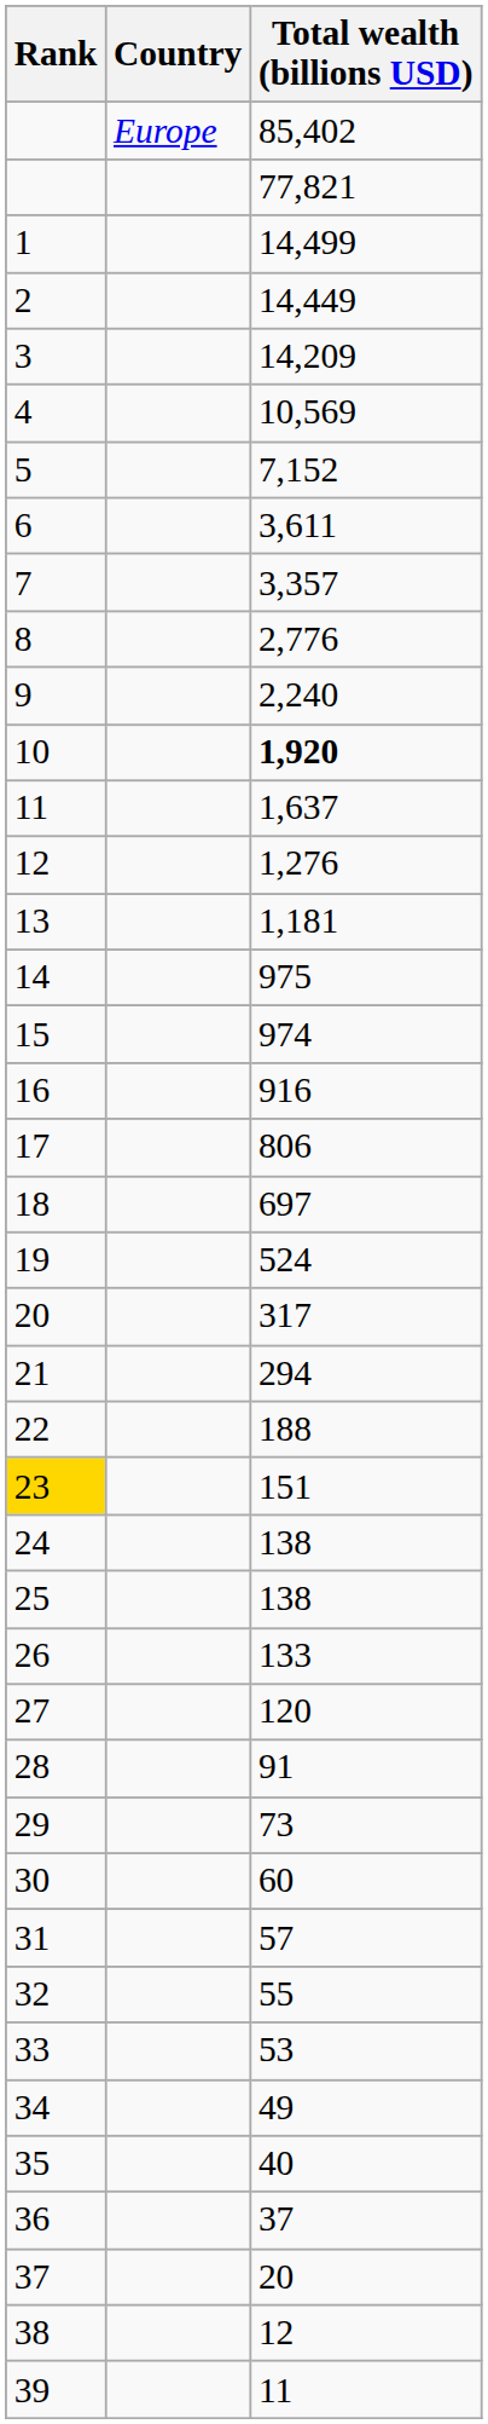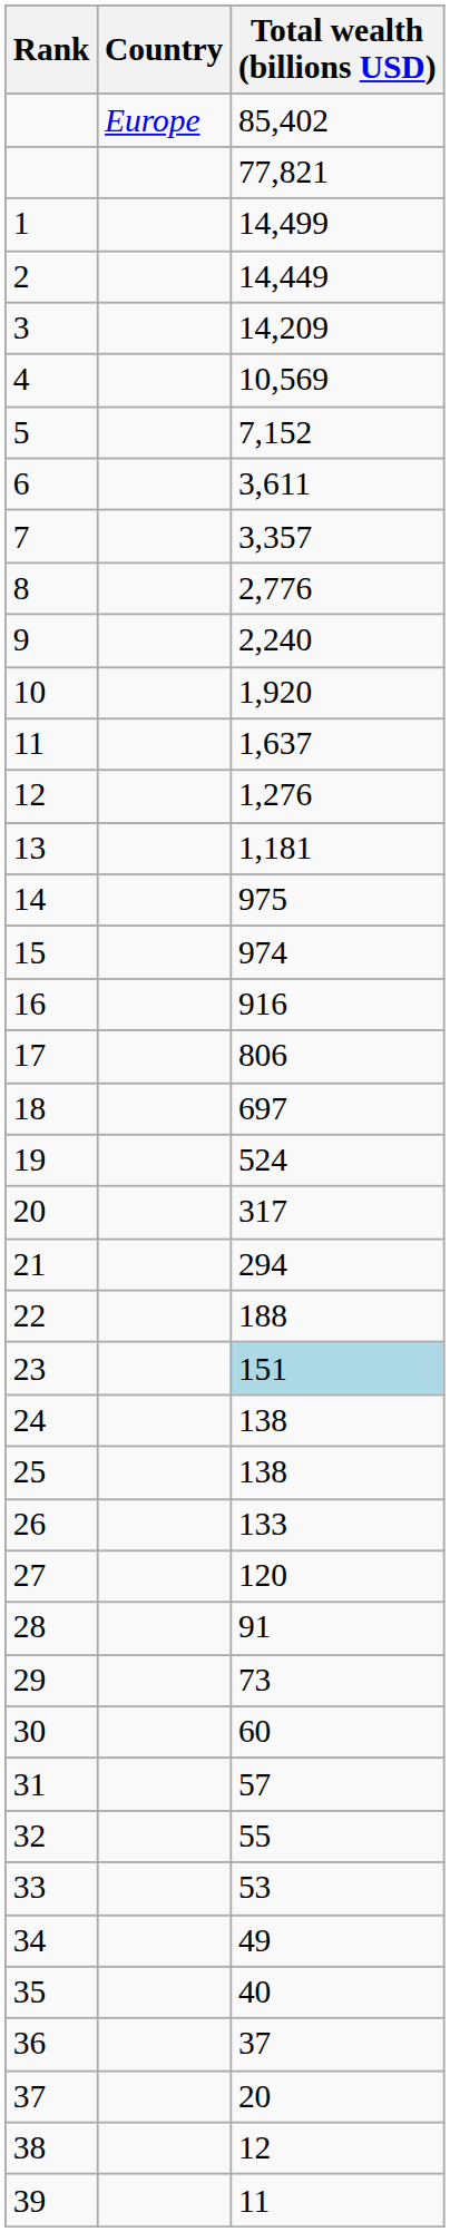10 | Total wealth (billions USD): bold -> normal
23 | Rank: gold background -> no background
23 | Total wealth (billions USD): no background -> lightblue background
